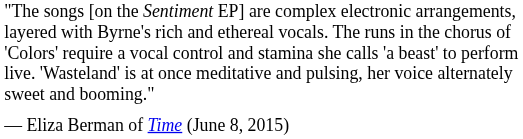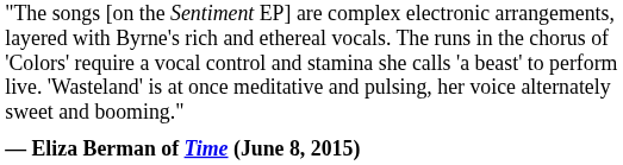row 2 | column 1: normal -> bold
